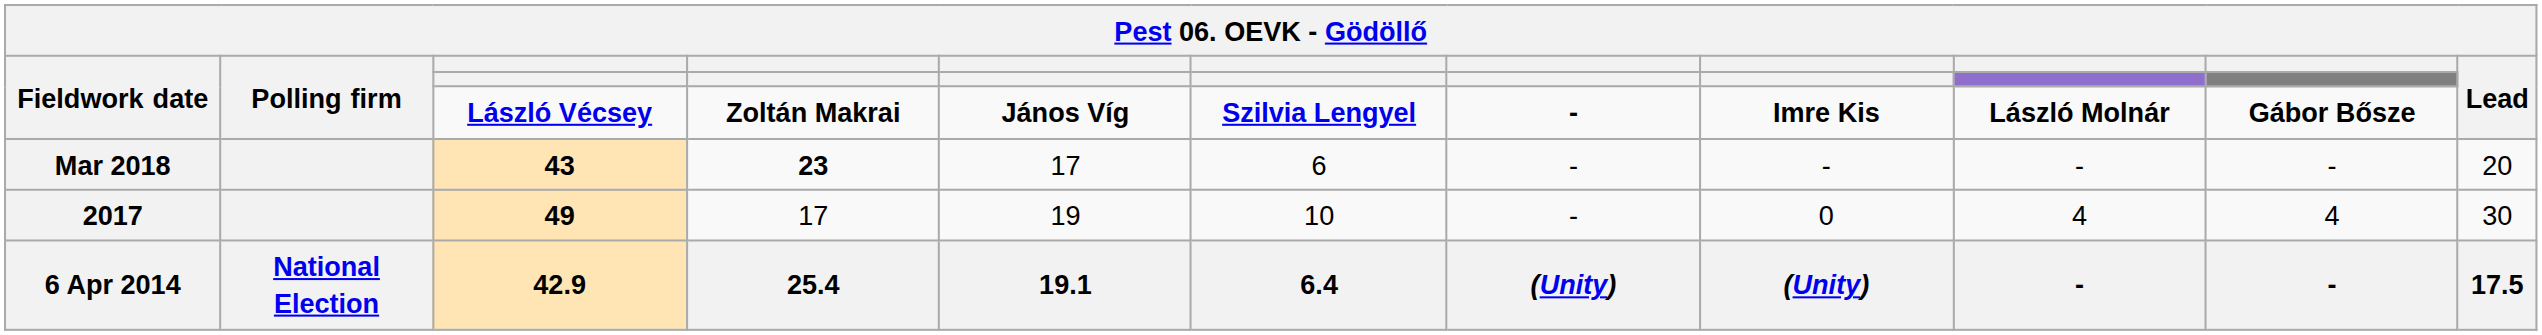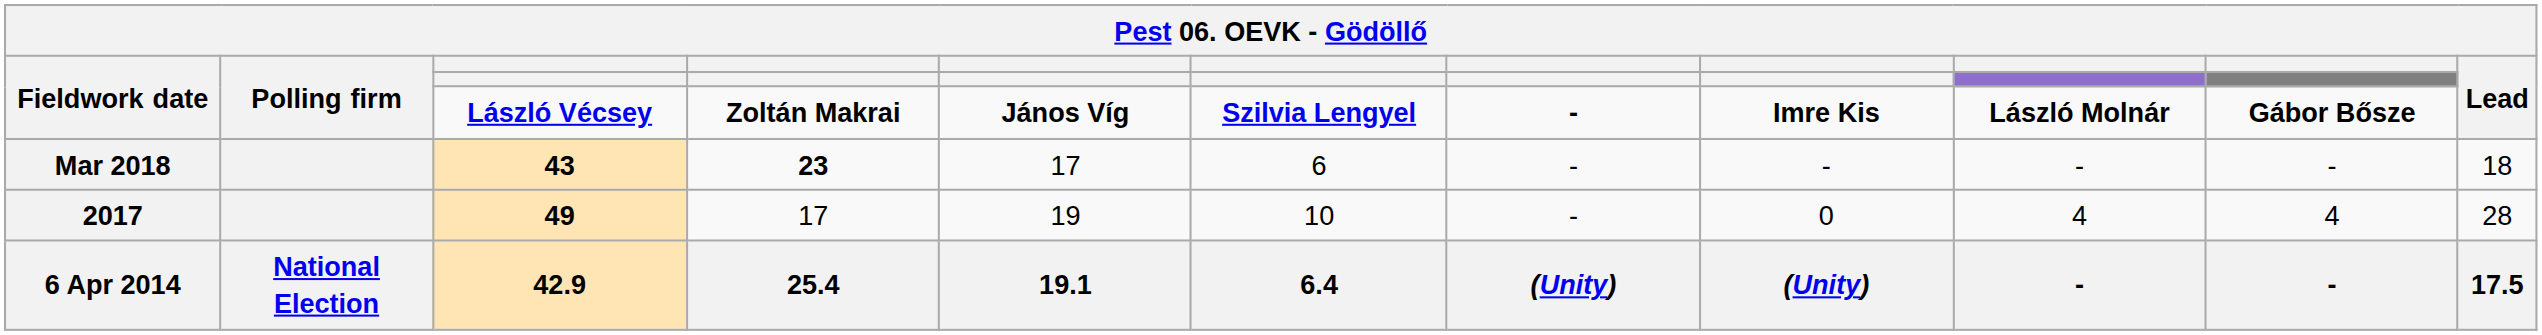Mar 2018 | Lead: 20 -> 18
2017 | Lead: 30 -> 28
